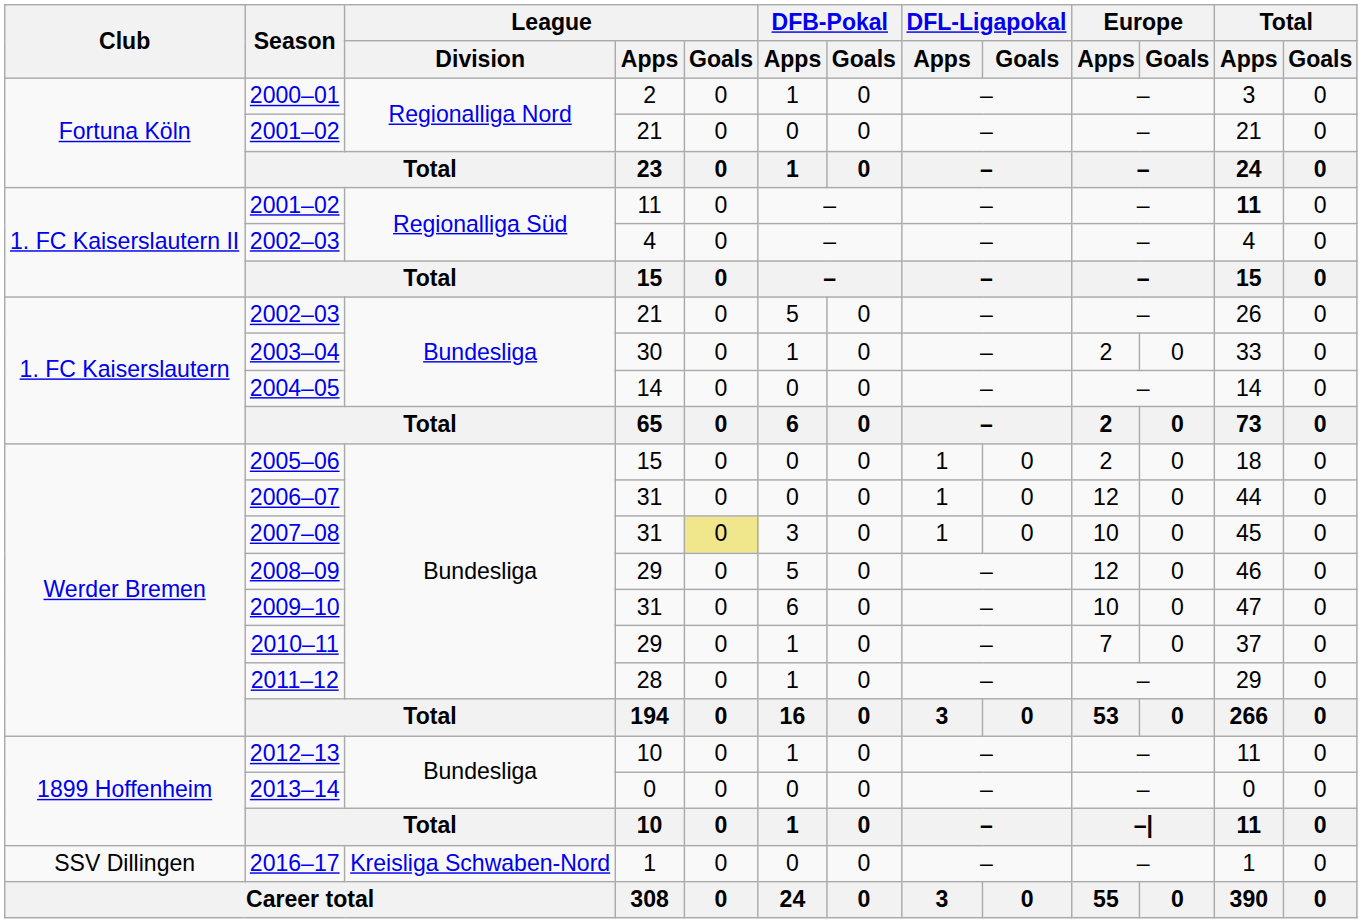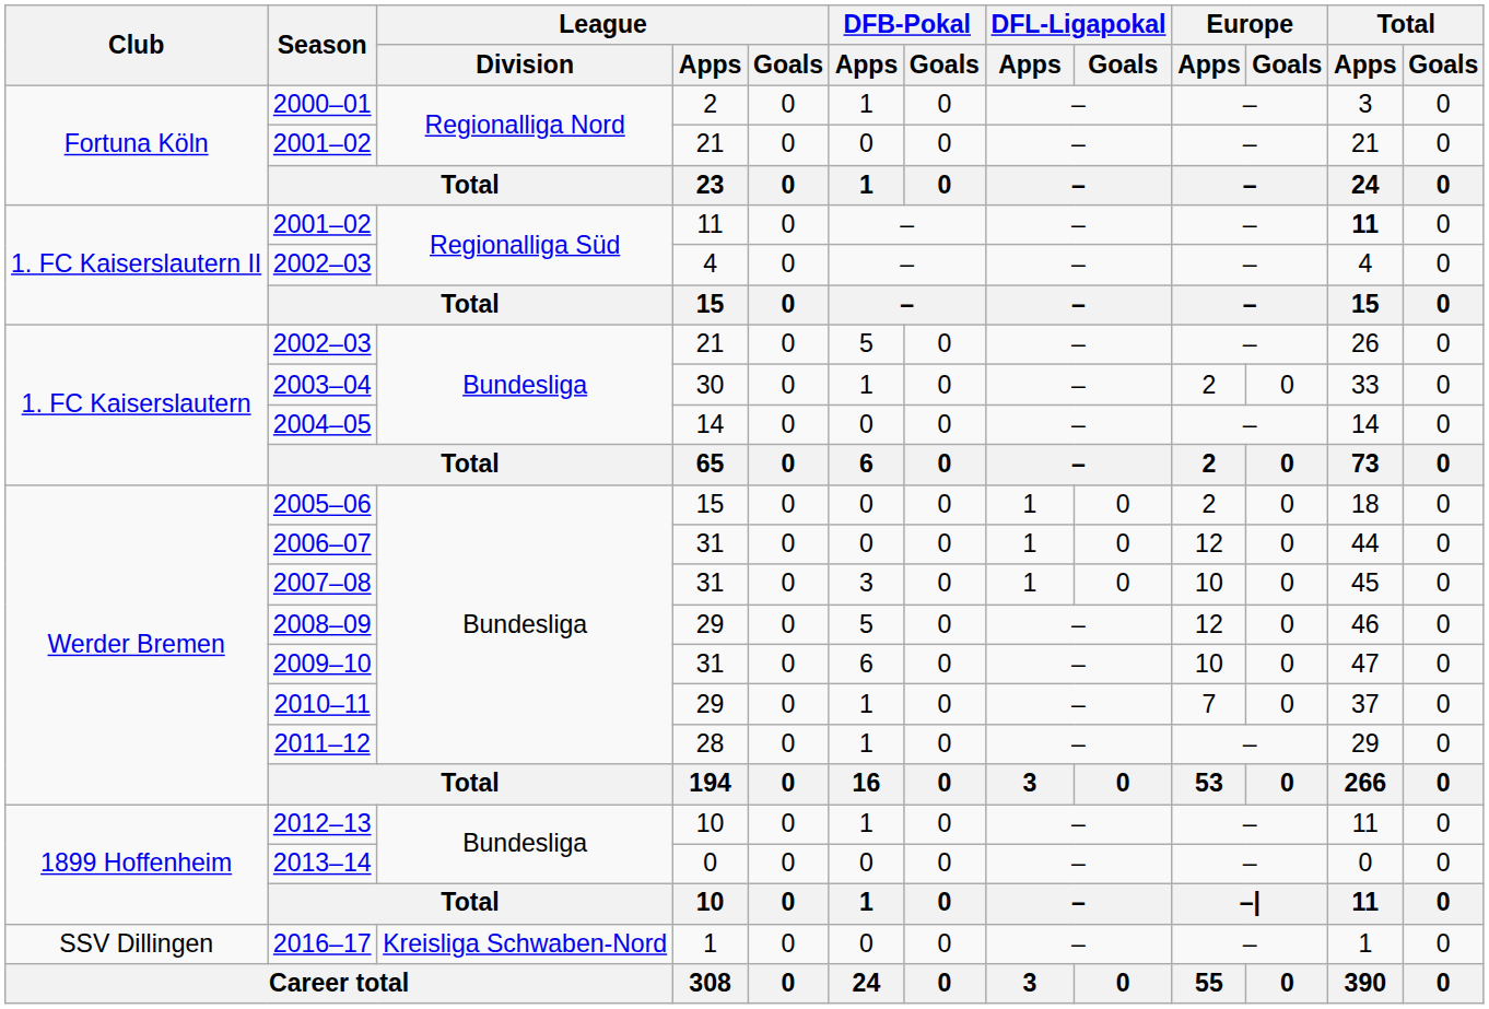2007–08 | League / Goals: khaki background -> no background
